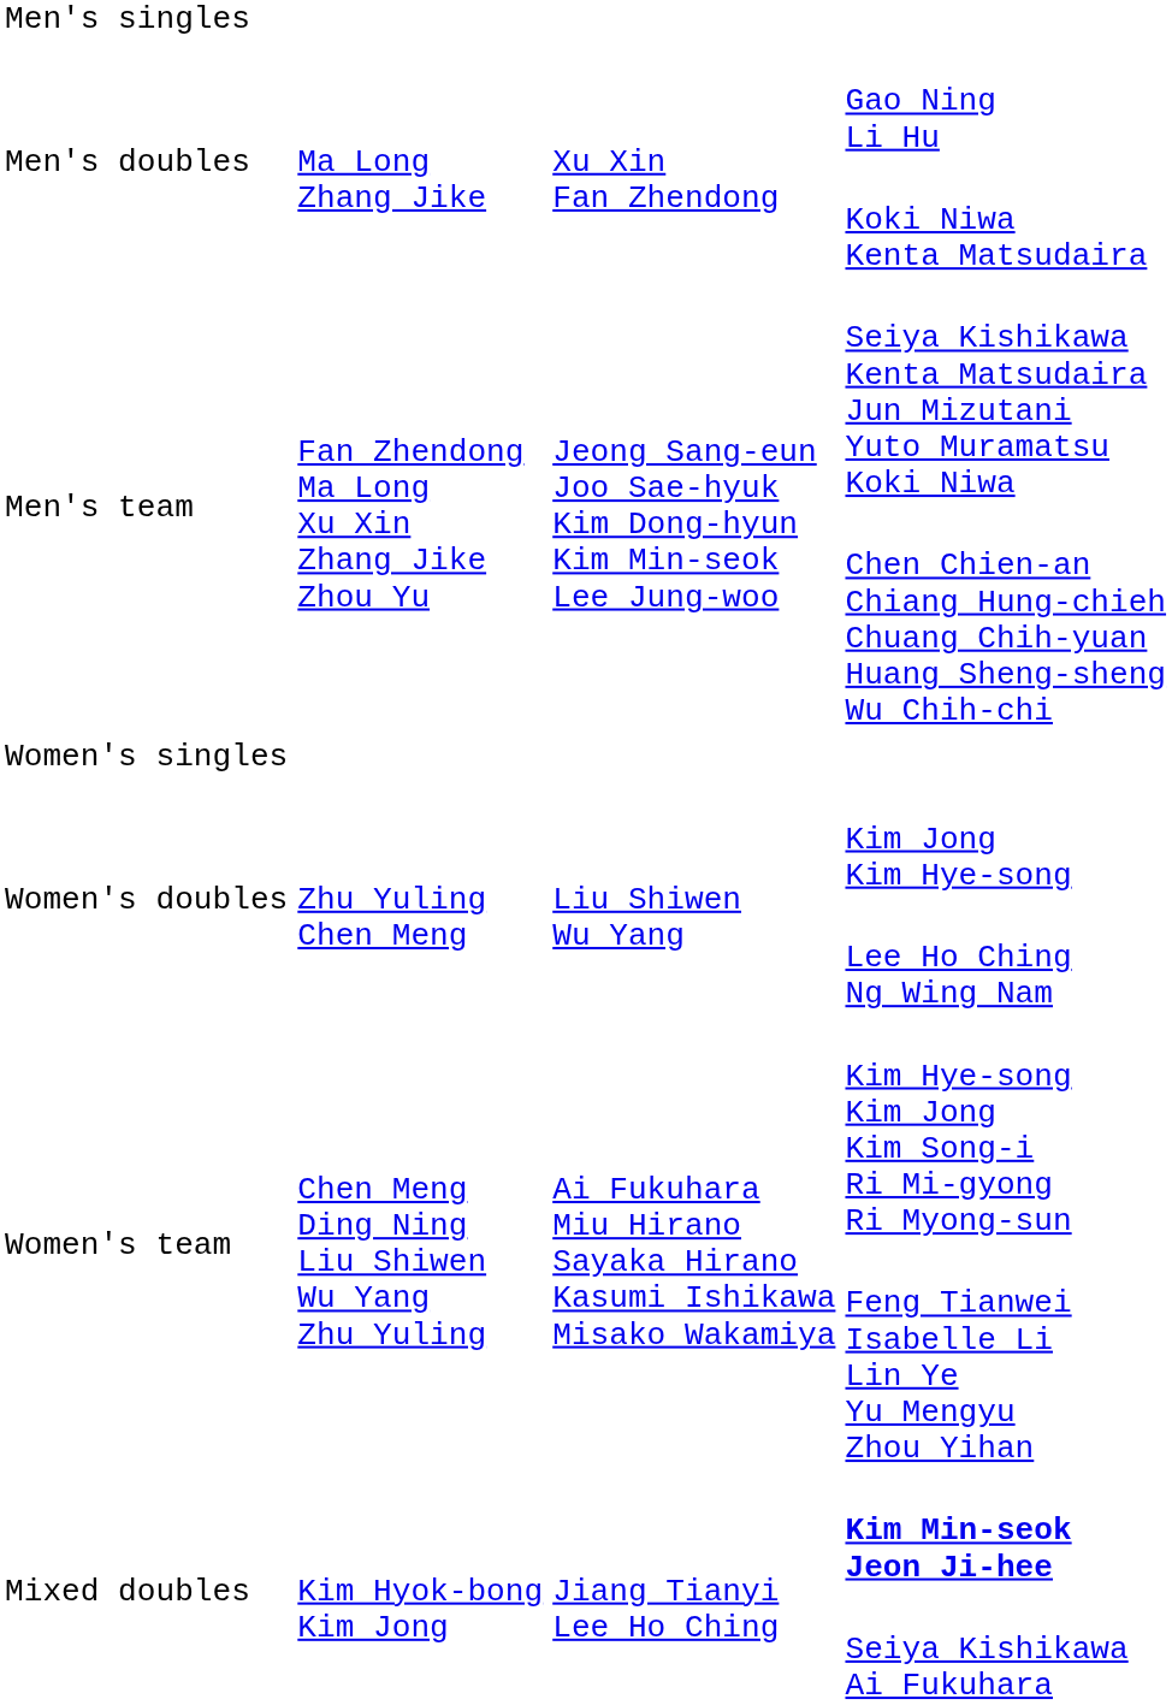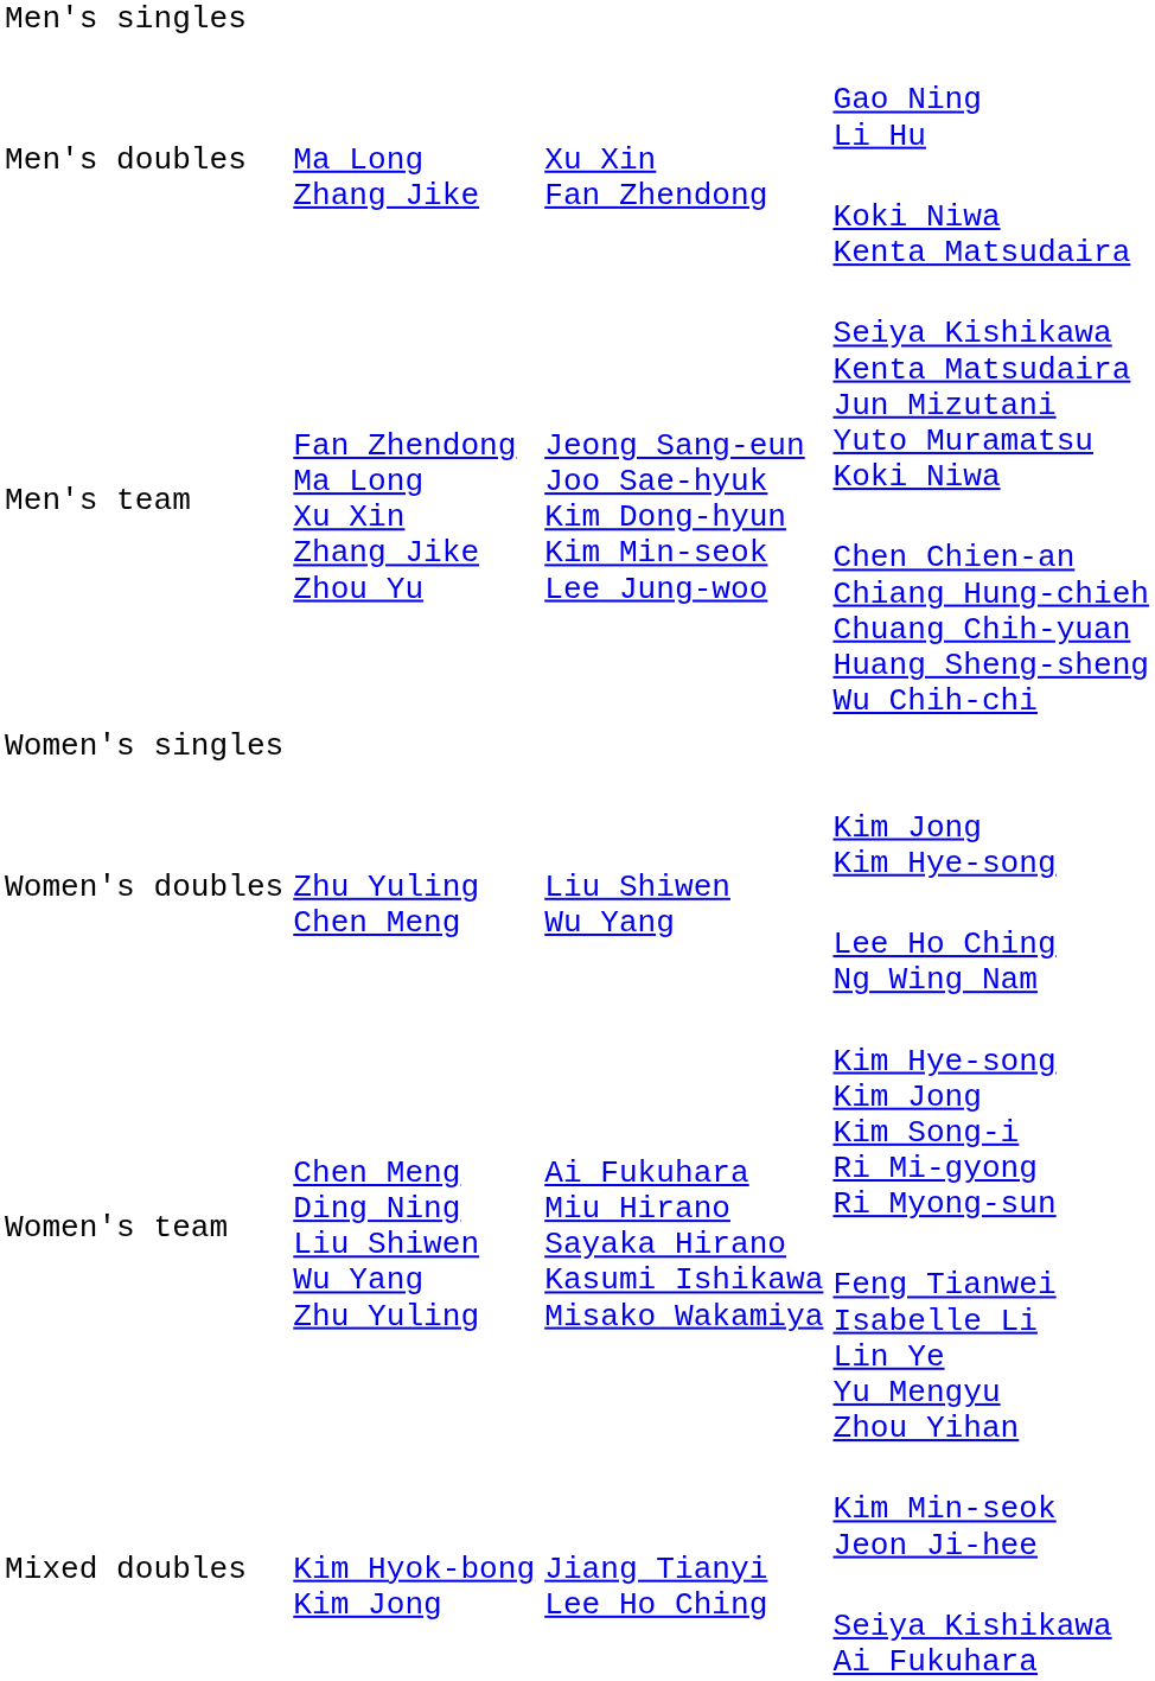Kim Min-seok Jeon Ji-hee | column 4: bold -> normal
